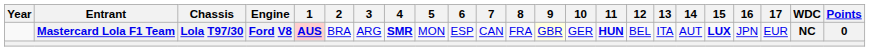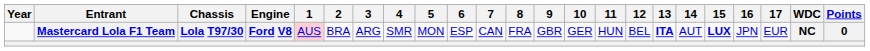Mastercard Lola F1 Team | 1: bold -> normal
Mastercard Lola F1 Team | 4: bold -> normal
Mastercard Lola F1 Team | 9: lightyellow background -> no background
Mastercard Lola F1 Team | 11: bold -> normal
Mastercard Lola F1 Team | 13: normal -> bold
